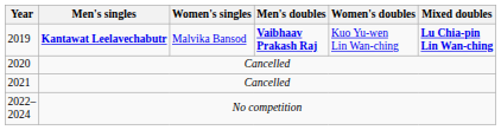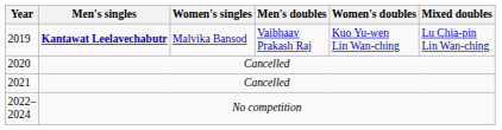2019 | Men's doubles: bold -> normal
2019 | Mixed doubles: bold -> normal
